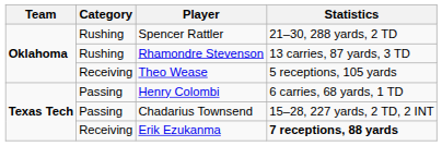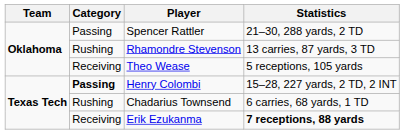Spencer Rattler | Category: Rushing -> Passing
Henry Colombi | Category: normal -> bold
Henry Colombi | Statistics: 6 carries, 68 yards, 1 TD -> 15–28, 227 yards, 2 TD, 2 INT
Chadarius Townsend | Category: Passing -> Rushing
Chadarius Townsend | Statistics: 15–28, 227 yards, 2 TD, 2 INT -> 6 carries, 68 yards, 1 TD
